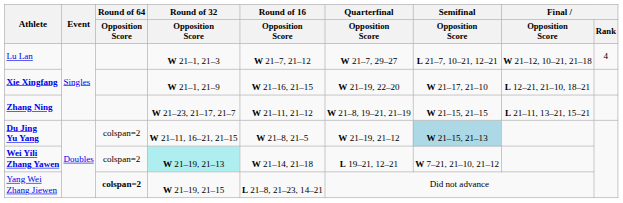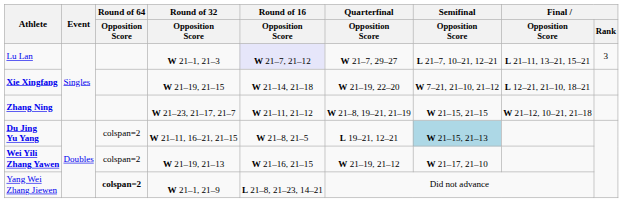Lu Lan | Round of 16 / Opposition Score: no background -> lavender background
Lu Lan | Final / Opposition Score: W 21–12, 10–21, 21–18 -> L 21–11, 13–21, 15–21
Lu Lan | Final / Rank: 4 -> 3
Xie Xingfang | Round of 32 / Opposition Score: W 21–1, 21–9 -> W 21–19, 21–15
Xie Xingfang | Round of 16 / Opposition Score: W 21–16, 21–15 -> W 21–14, 21–18
Xie Xingfang | Semifinal / Opposition Score: W 21–17, 21–10 -> W 7–21, 21–10, 21–12
Zhang Ning | Final / Opposition Score: L 21–11, 13–21, 15–21 -> W 21–12, 10–21, 21–18
Du Jing Yu Yang | Quarterfinal / Opposition Score: W 21–19, 21–12 -> L 19–21, 12–21
Wei Yili Zhang Yawen | Round of 32 / Opposition Score: paleturquoise background -> no background
Wei Yili Zhang Yawen | Round of 16 / Opposition Score: W 21–14, 21–18 -> W 21–16, 21–15
Wei Yili Zhang Yawen | Quarterfinal / Opposition Score: L 19–21, 12–21 -> W 21–19, 21–12
Wei Yili Zhang Yawen | Semifinal / Opposition Score: W 7–21, 21–10, 21–12 -> W 21–17, 21–10
Yang Wei Zhang Jiewen | Round of 32 / Opposition Score: W 21–19, 21–15 -> W 21–1, 21–9
